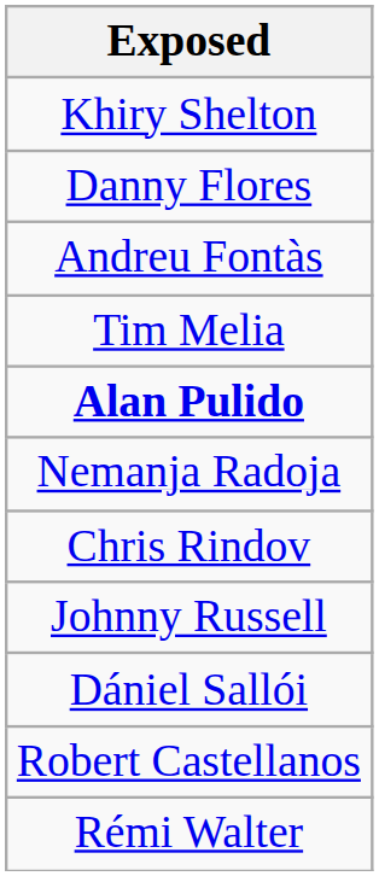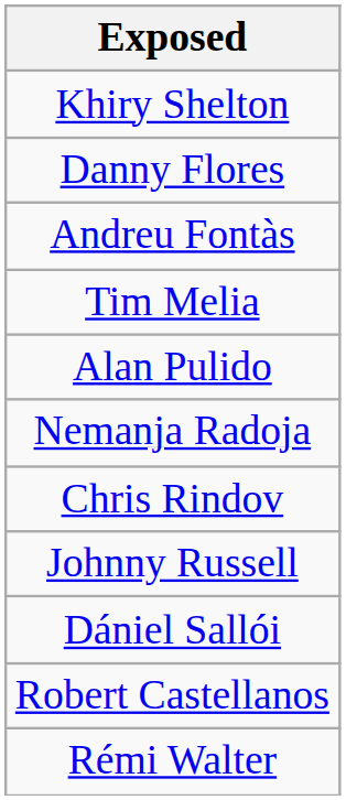row 6 | column 1: bold -> normal
